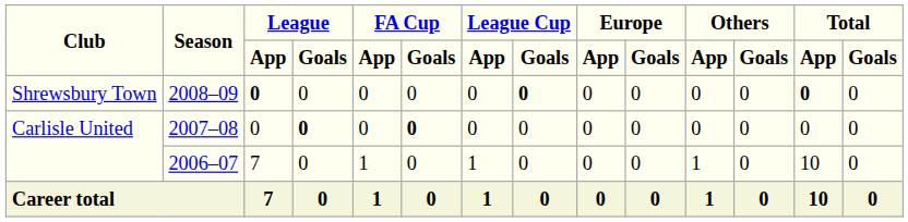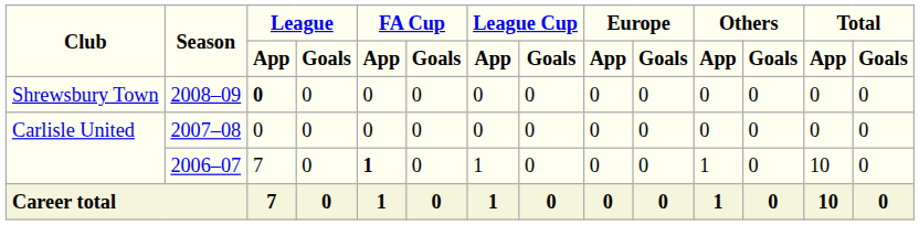2008–09 | League Cup / Goals: bold -> normal
2008–09 | Total / App: bold -> normal
2007–08 | League / Goals: bold -> normal
2007–08 | FA Cup / Goals: bold -> normal
2006–07 | FA Cup / App: normal -> bold
